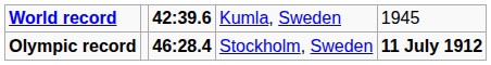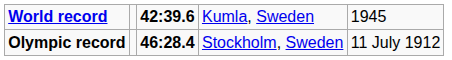Olympic record | column 5: bold -> normal
